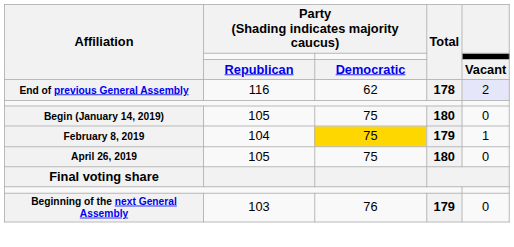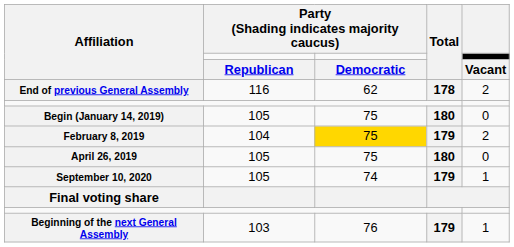End of previous General Assembly | column 5: lavender background -> no background
February 8, 2019 | column 5: 1 -> 2
+ row: September 10, 2020 | 105 | 74 | 179 | 1
Beginning of the next General Assembly | column 5: 0 -> 1
